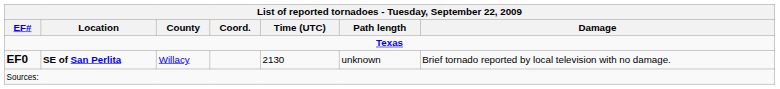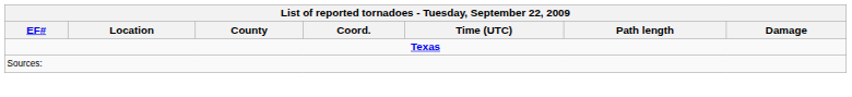- row: EF0 | SE of San Perlita | Willacy | 2130 | unknown | Brief tornado reported by local television with no damage.
